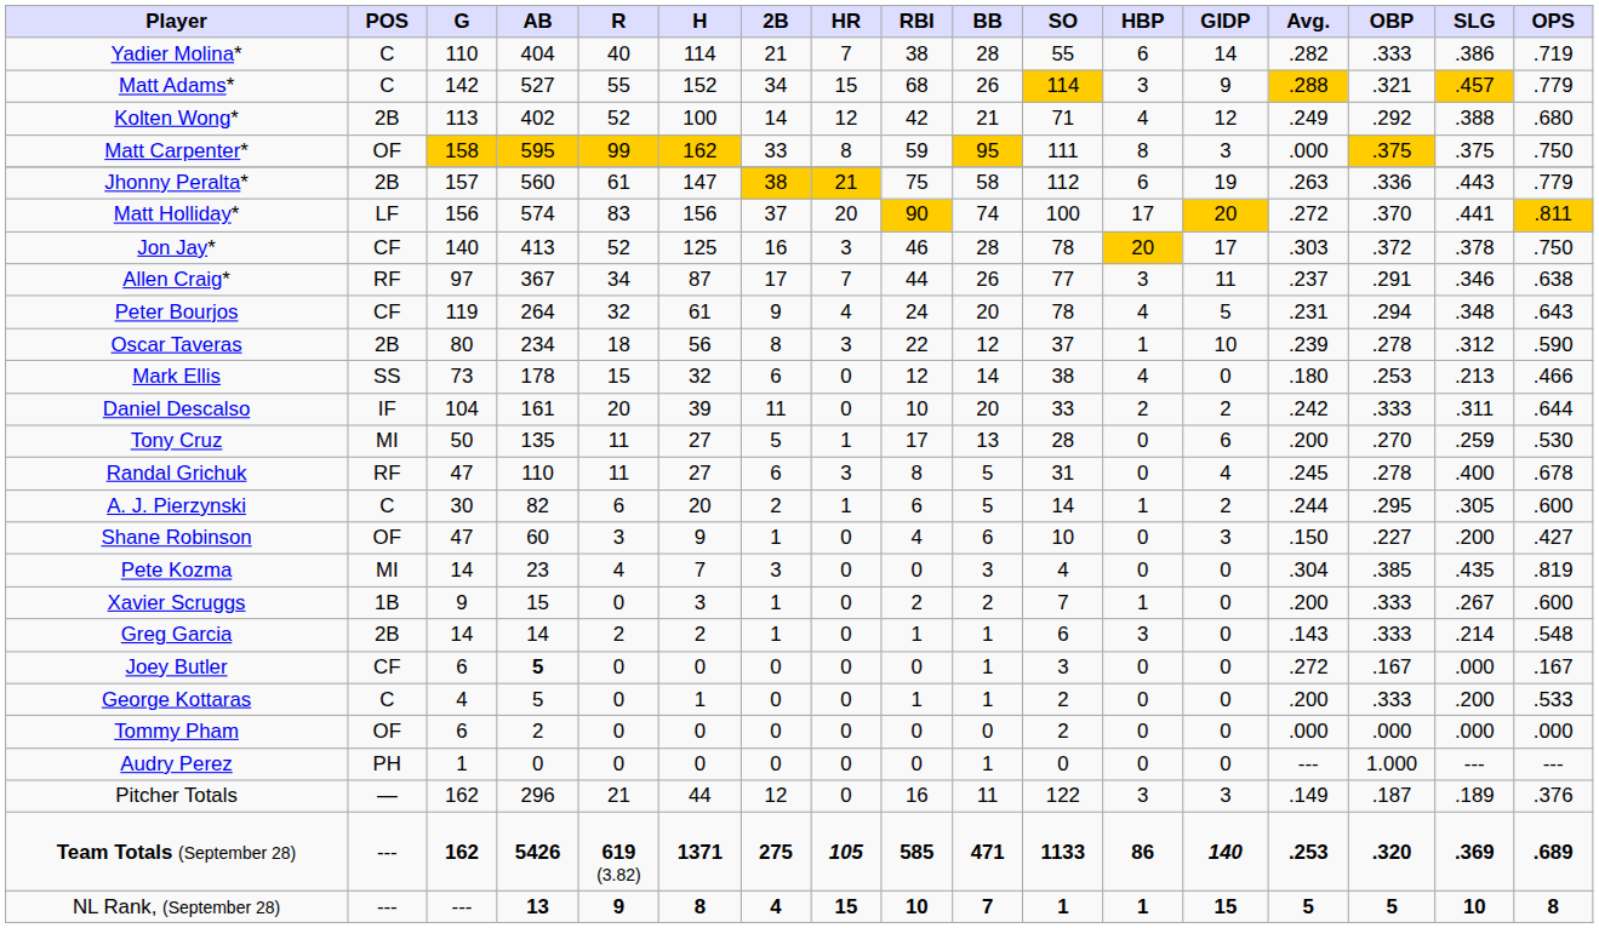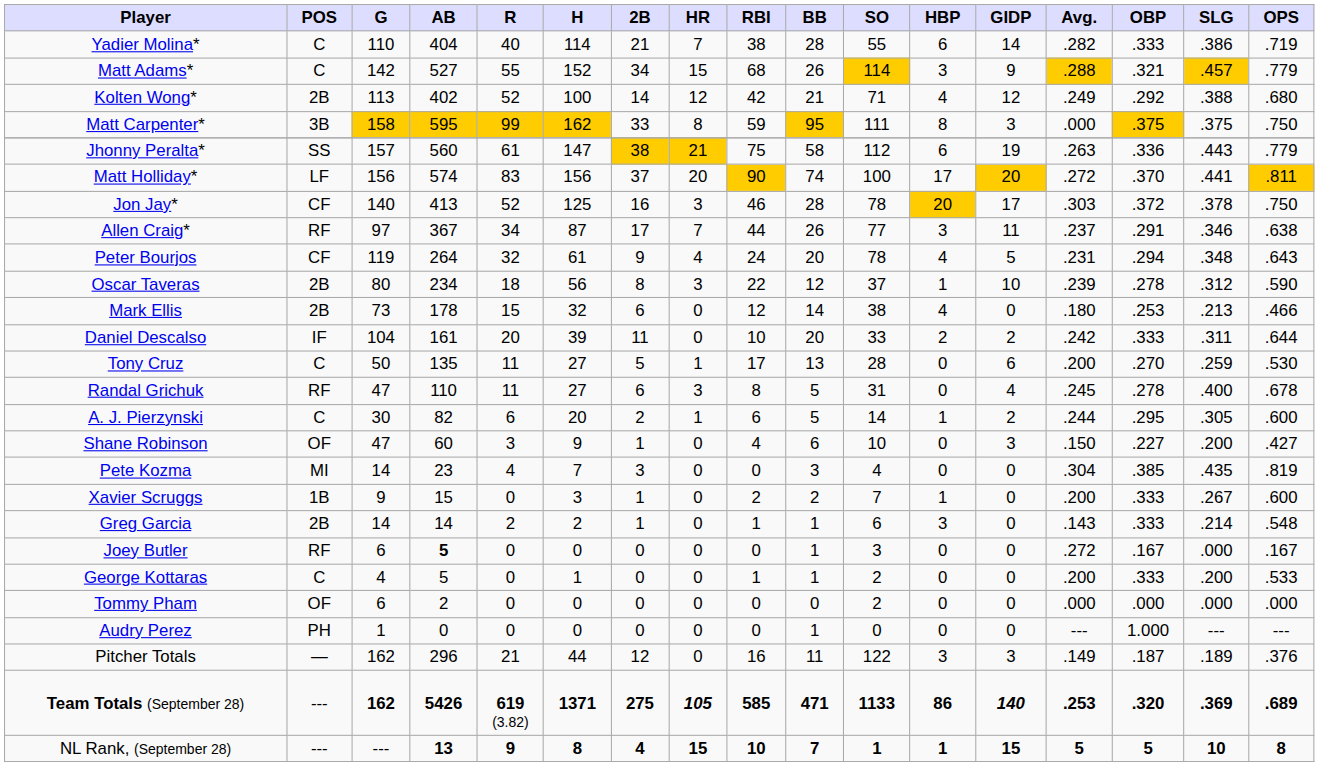Matt Carpenter* | POS: OF -> 3B
Jhonny Peralta* | POS: 2B -> SS
Mark Ellis | POS: SS -> 2B
Tony Cruz | POS: MI -> C
Joey Butler | POS: CF -> RF
